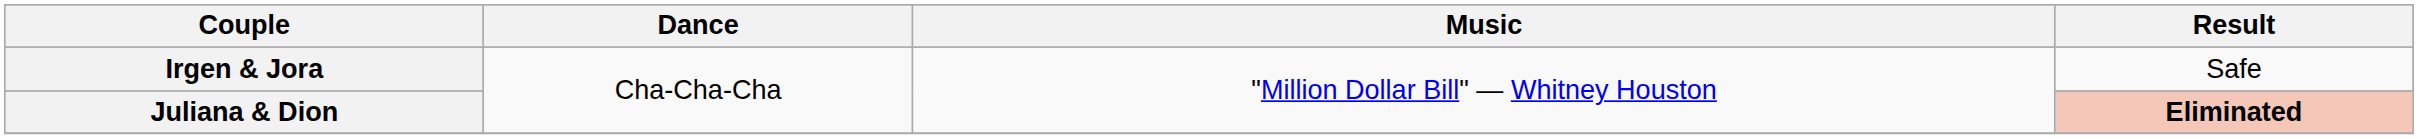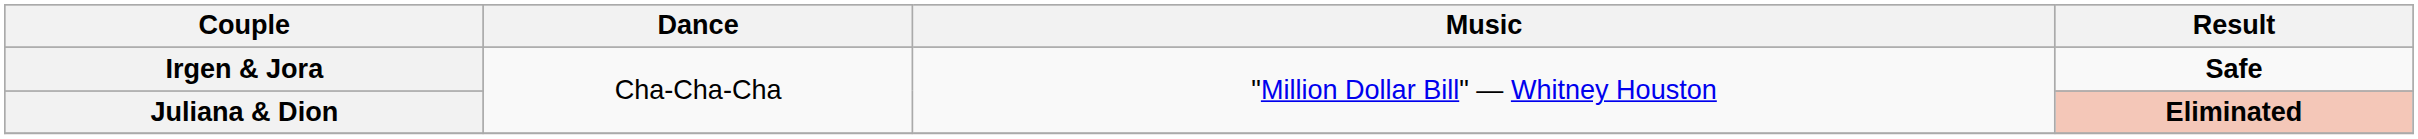Irgen & Jora | Result: normal -> bold
